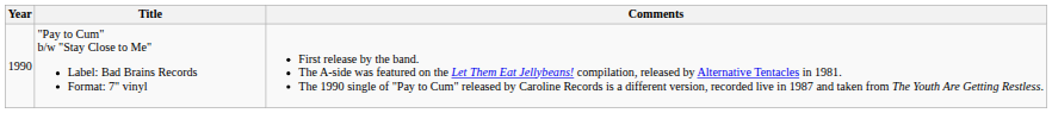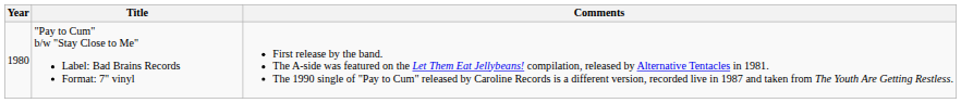row 2 | Year: 1990 -> 1980
